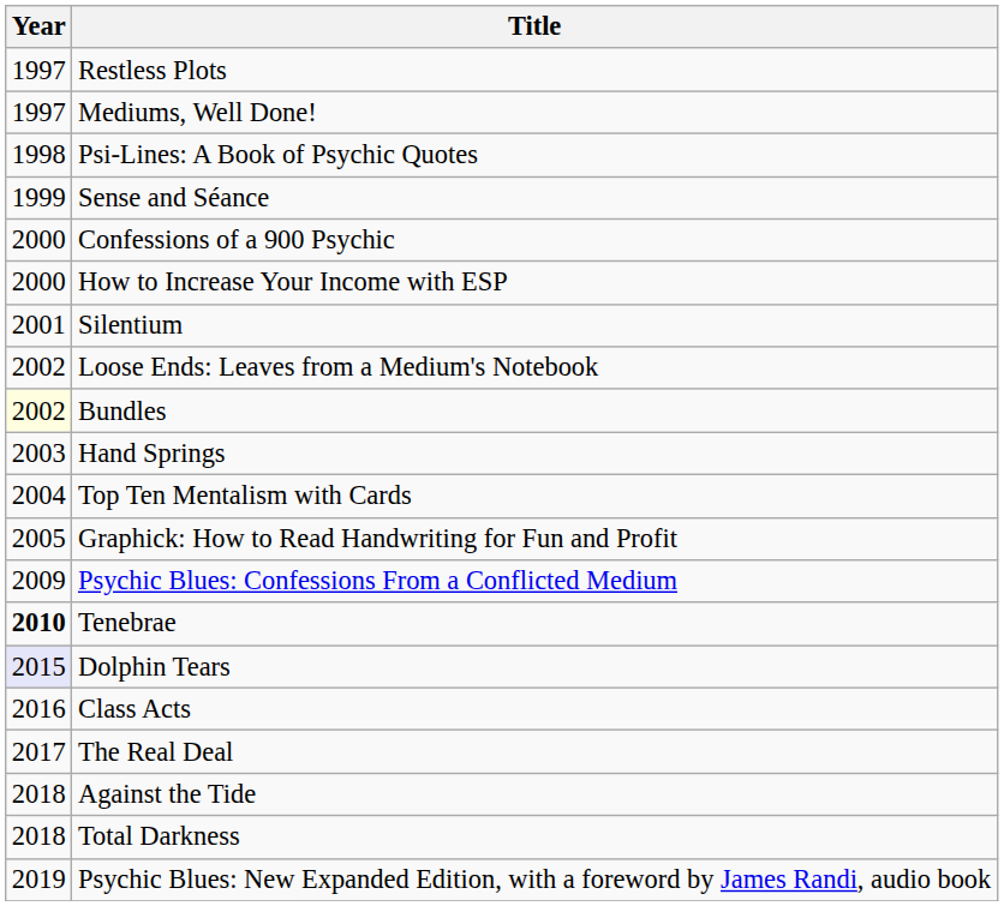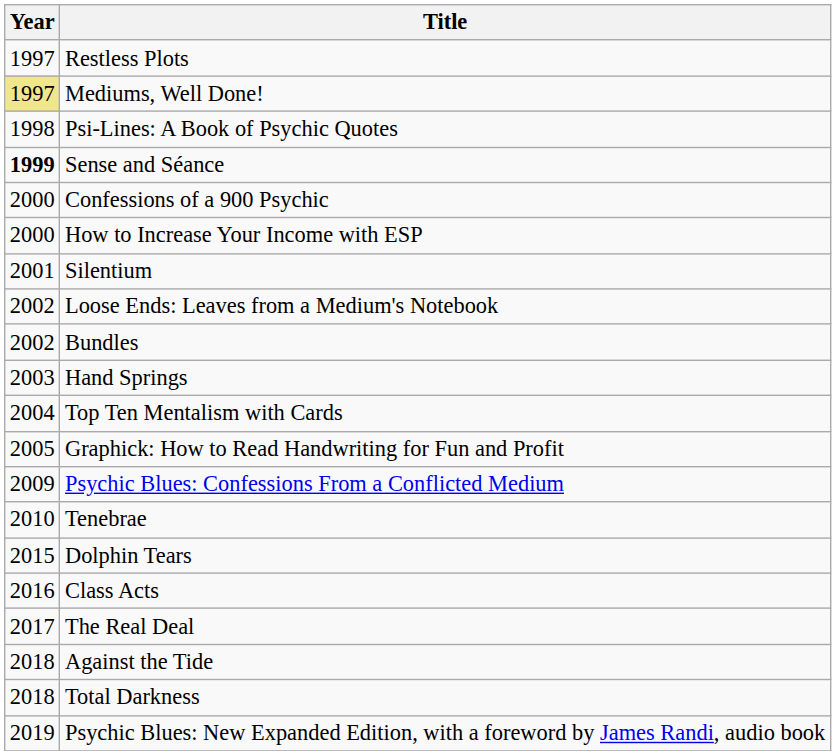Mediums, Well Done! | Year: no background -> khaki background
Sense and Séance | Year: normal -> bold
Bundles | Year: lightyellow background -> no background
Tenebrae | Year: bold -> normal
Dolphin Tears | Year: lavender background -> no background
